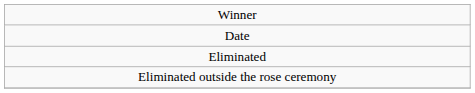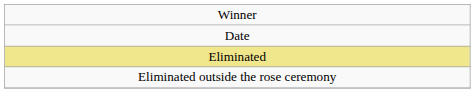row 3 | column 1: no background -> khaki background
